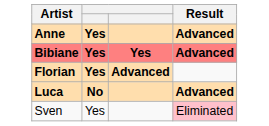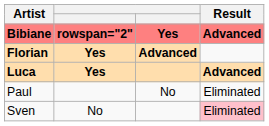- row: Anne | Yes | Advanced
Bibiane | column 2: Yes -> rowspan="2"
Luca | column 2: No -> Yes
+ row: Paul | No | Eliminated
Sven | column 2: Yes -> No
